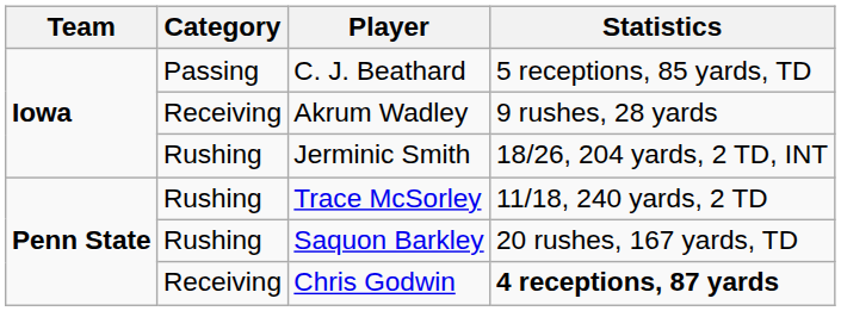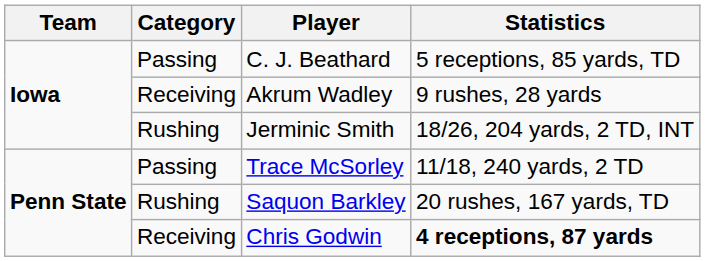Trace McSorley | Category: Rushing -> Passing
